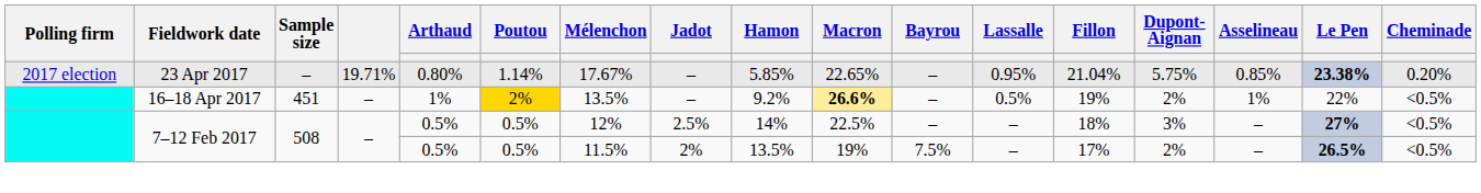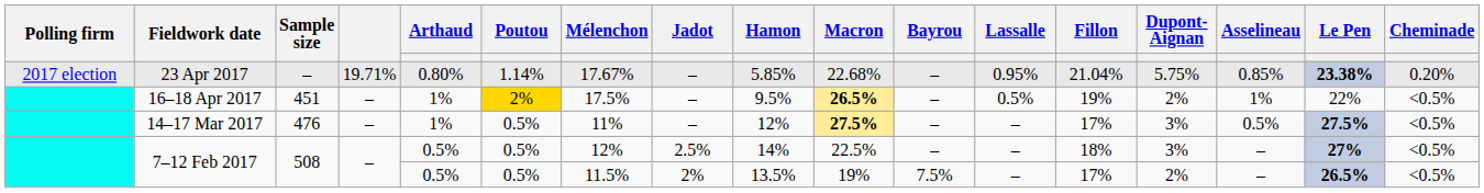23 Apr 2017 | Macron: 22.65% -> 22.68%
16–18 Apr 2017 | Mélenchon: 13.5% -> 17.5%
16–18 Apr 2017 | Hamon: 9.2% -> 9.5%
16–18 Apr 2017 | Macron: 26.6% -> 26.5%
+ row: 14–17 Mar 2017 | 476 | – | 1% | 0.5% | 11% | – | 12% | 27.5% | – | – | 17% | 3% | 0.5% | 27.5% | <0.5%
